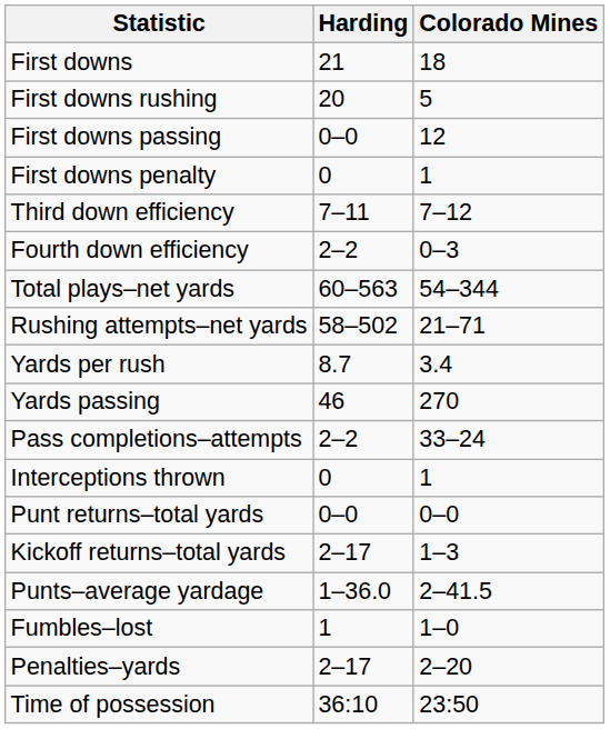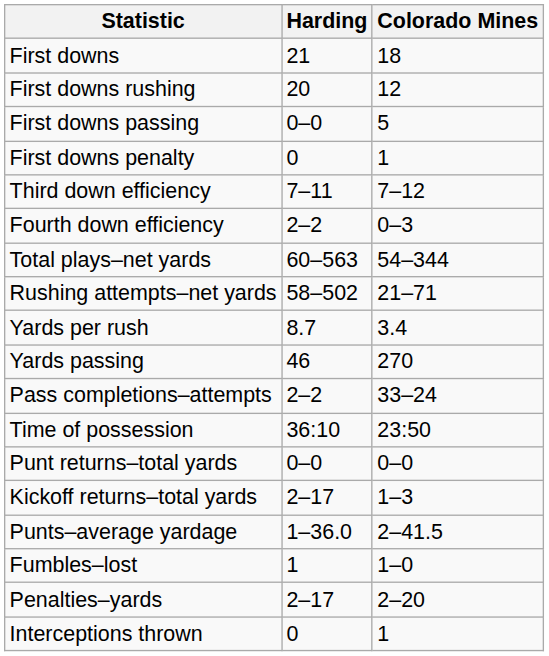First downs rushing | Colorado Mines: 5 -> 12
First downs passing | Colorado Mines: 12 -> 5
rows swapped: Interceptions thrown <-> Time of possession
